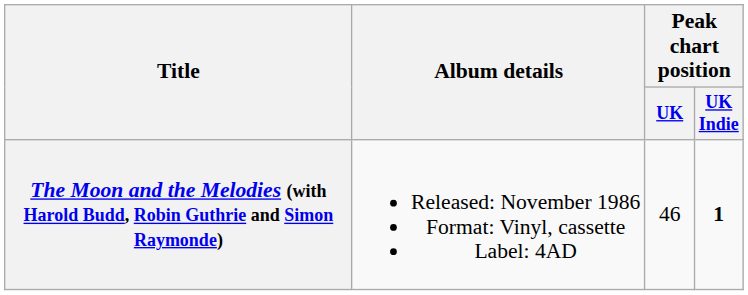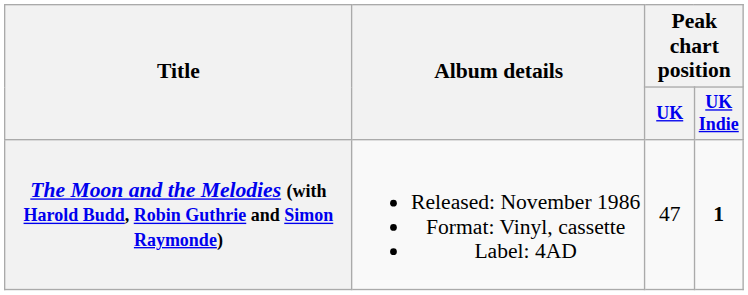row 3 | Peak chart position / UK: 46 -> 47
